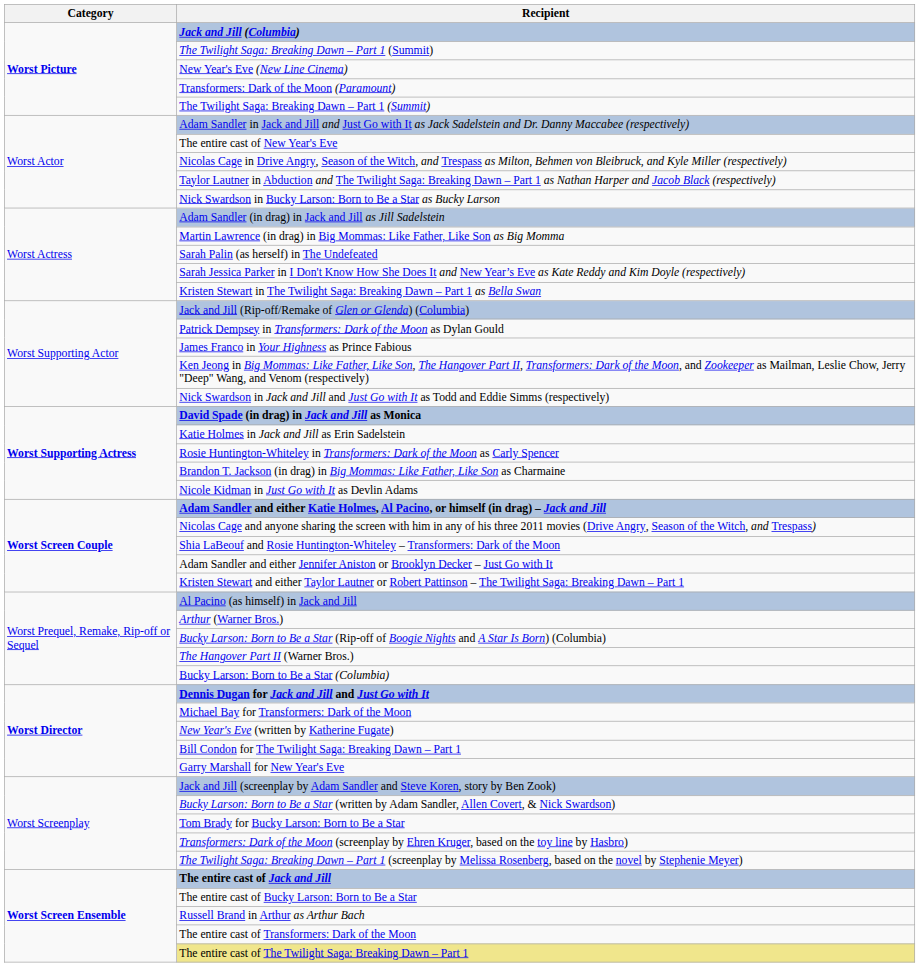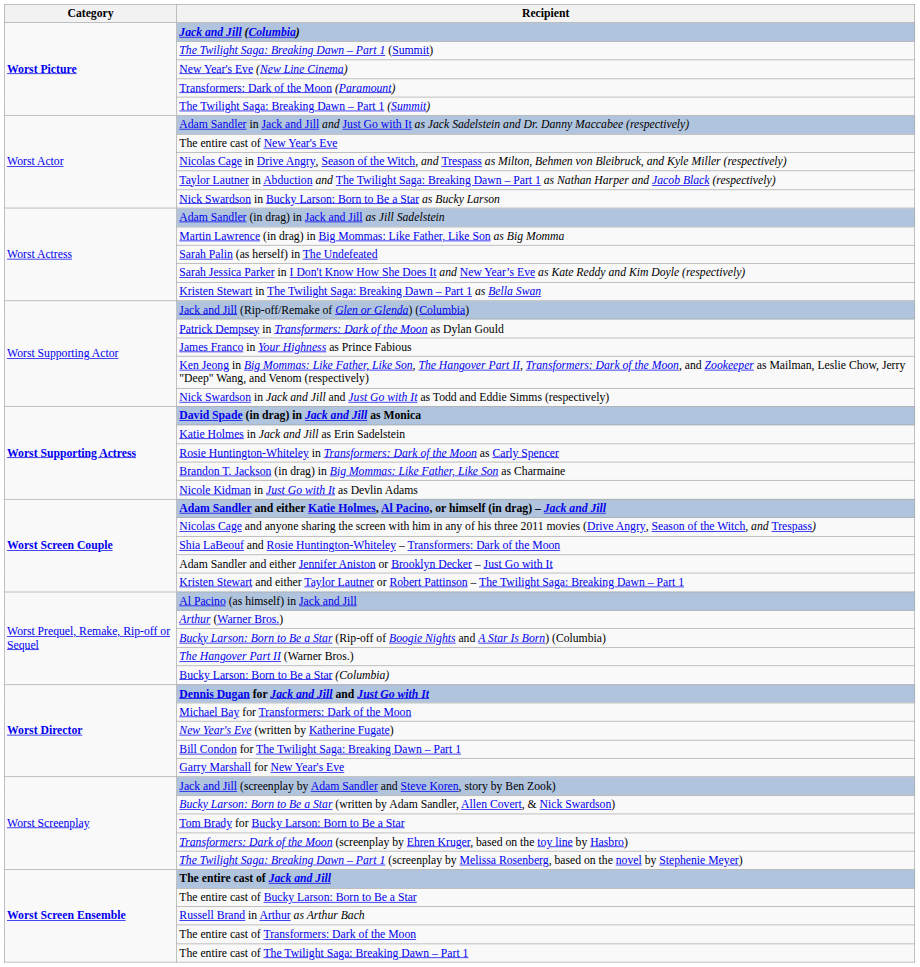row 51 | Recipient: khaki background -> no background
